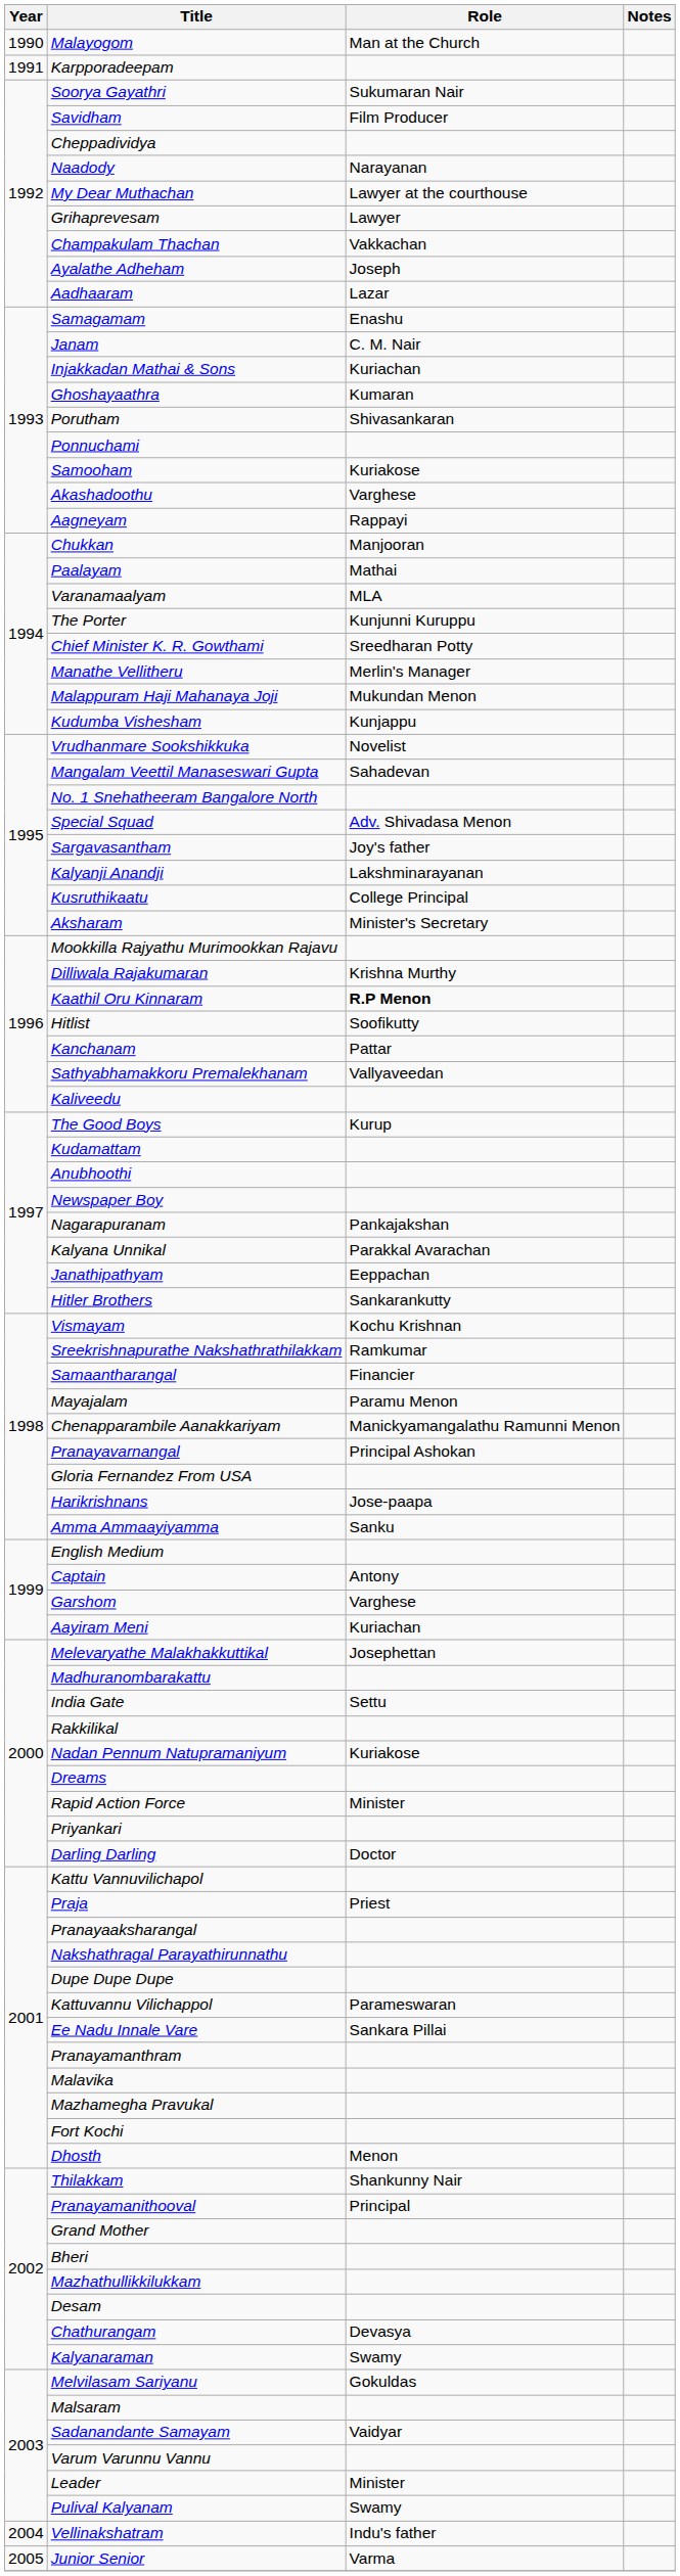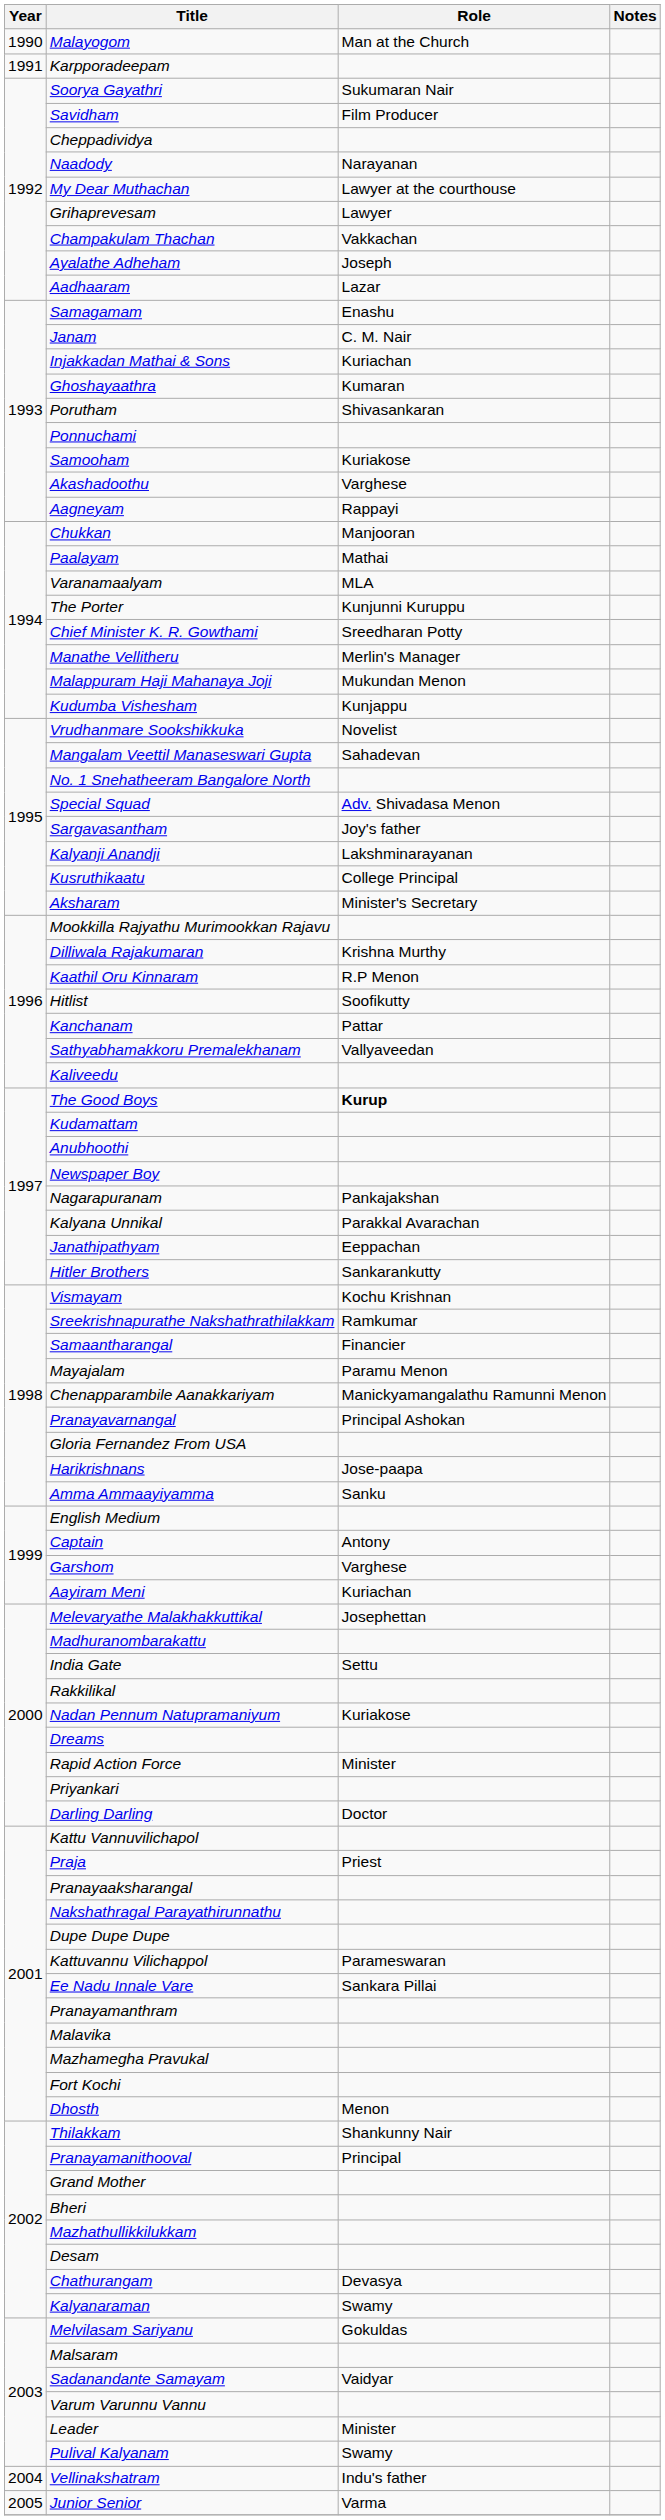Kaathil Oru Kinnaram | Role: bold -> normal
The Good Boys | Role: normal -> bold
